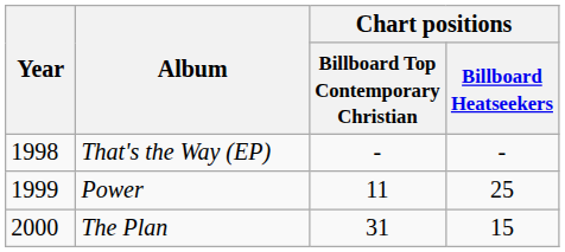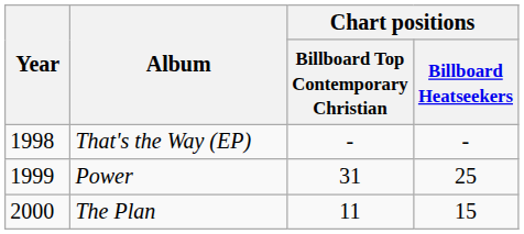Power | Chart positions / Billboard Top Contemporary Christian: 11 -> 31
The Plan | Chart positions / Billboard Top Contemporary Christian: 31 -> 11
